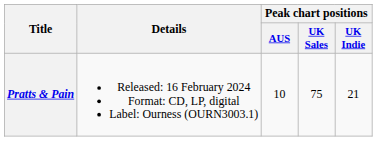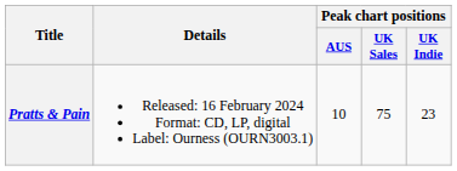Pratts & Pain | Peak chart positions / UK Indie: 21 -> 23
